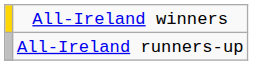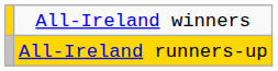row 2 | column 2: no background -> gold background
